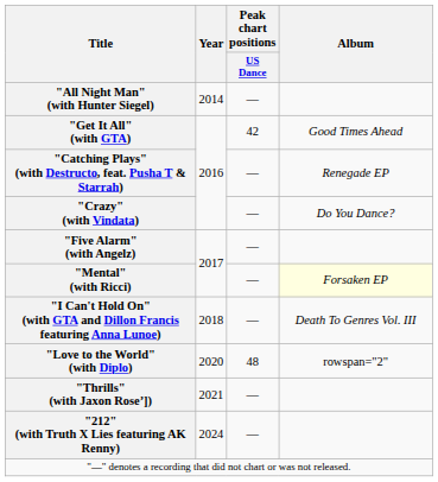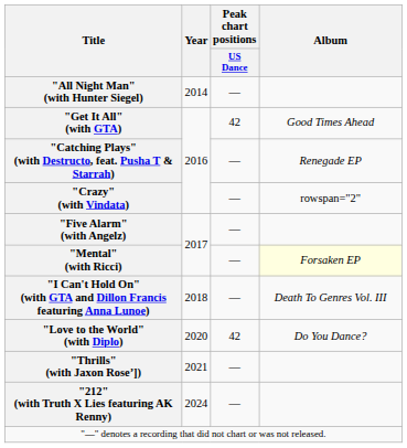"Crazy" (with Vindata) | Album: Do You Dance? -> rowspan="2"
"Love to the World" (with Diplo) | Peak chart positions / US Dance: 48 -> 42
"Love to the World" (with Diplo) | Album: rowspan="2" -> Do You Dance?
